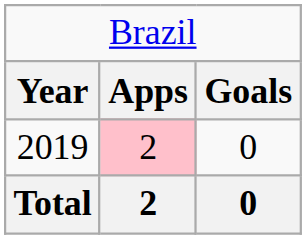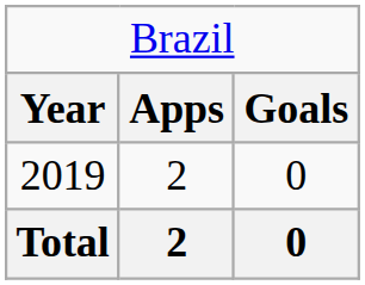2019 | column 2: pink background -> no background
